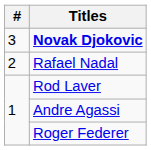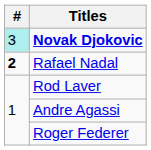Novak Djokovic | #: no background -> paleturquoise background
Rafael Nadal | #: normal -> bold
